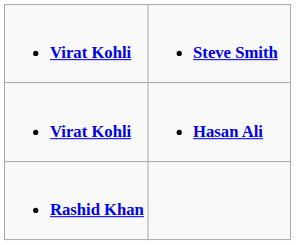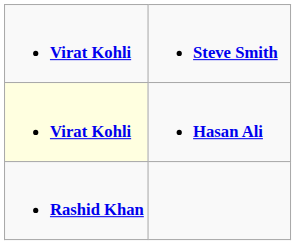row 2 | column 1: no background -> lightyellow background
